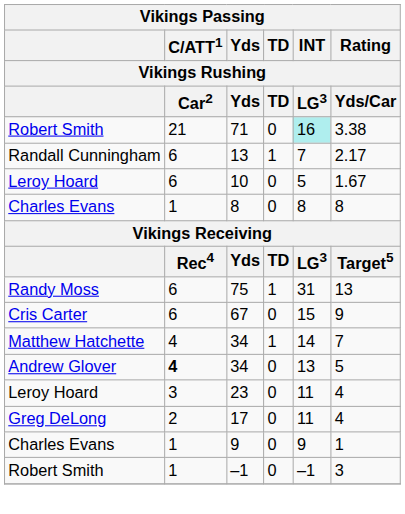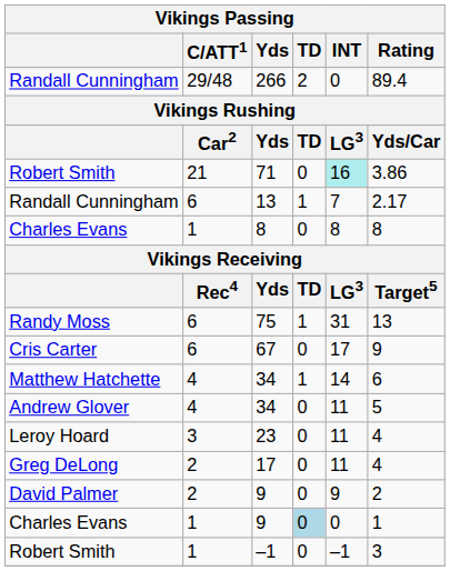+ row: Randall Cunningham | 29/48 | 266 | 2 | 0 | 89.4
71 | Rating: 3.38 -> 3.86
- row: Leroy Hoard | 6 | 10 | 0 | 5 | 1.67
67 | INT: 15 -> 17
Matthew Hatchette / 34 | Rating: 7 -> 6
Andrew Glover / 34 | C/ATT1: bold -> normal
Andrew Glover / 34 | INT: 13 -> 11
+ row: David Palmer | 2 | 9 | 0 | 9 | 2
Charles Evans / 9 | TD: no background -> lightblue background
Charles Evans / 9 | INT: 9 -> 0
